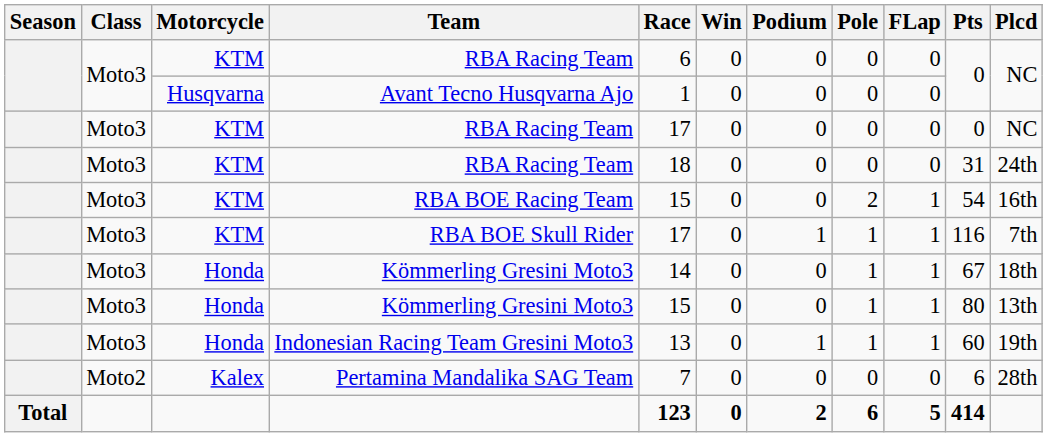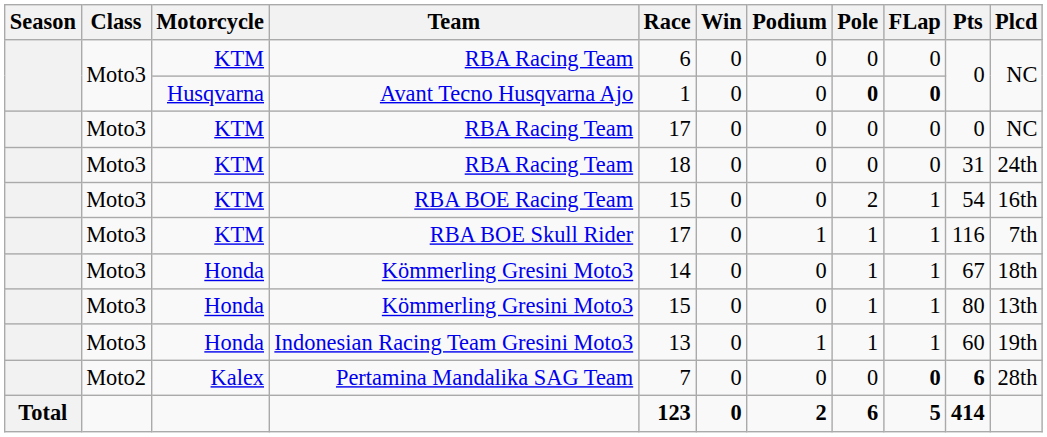Avant Tecno Husqvarna Ajo | Pole: normal -> bold
Avant Tecno Husqvarna Ajo | FLap: normal -> bold
Pertamina Mandalika SAG Team | FLap: normal -> bold
Pertamina Mandalika SAG Team | Pts: normal -> bold
